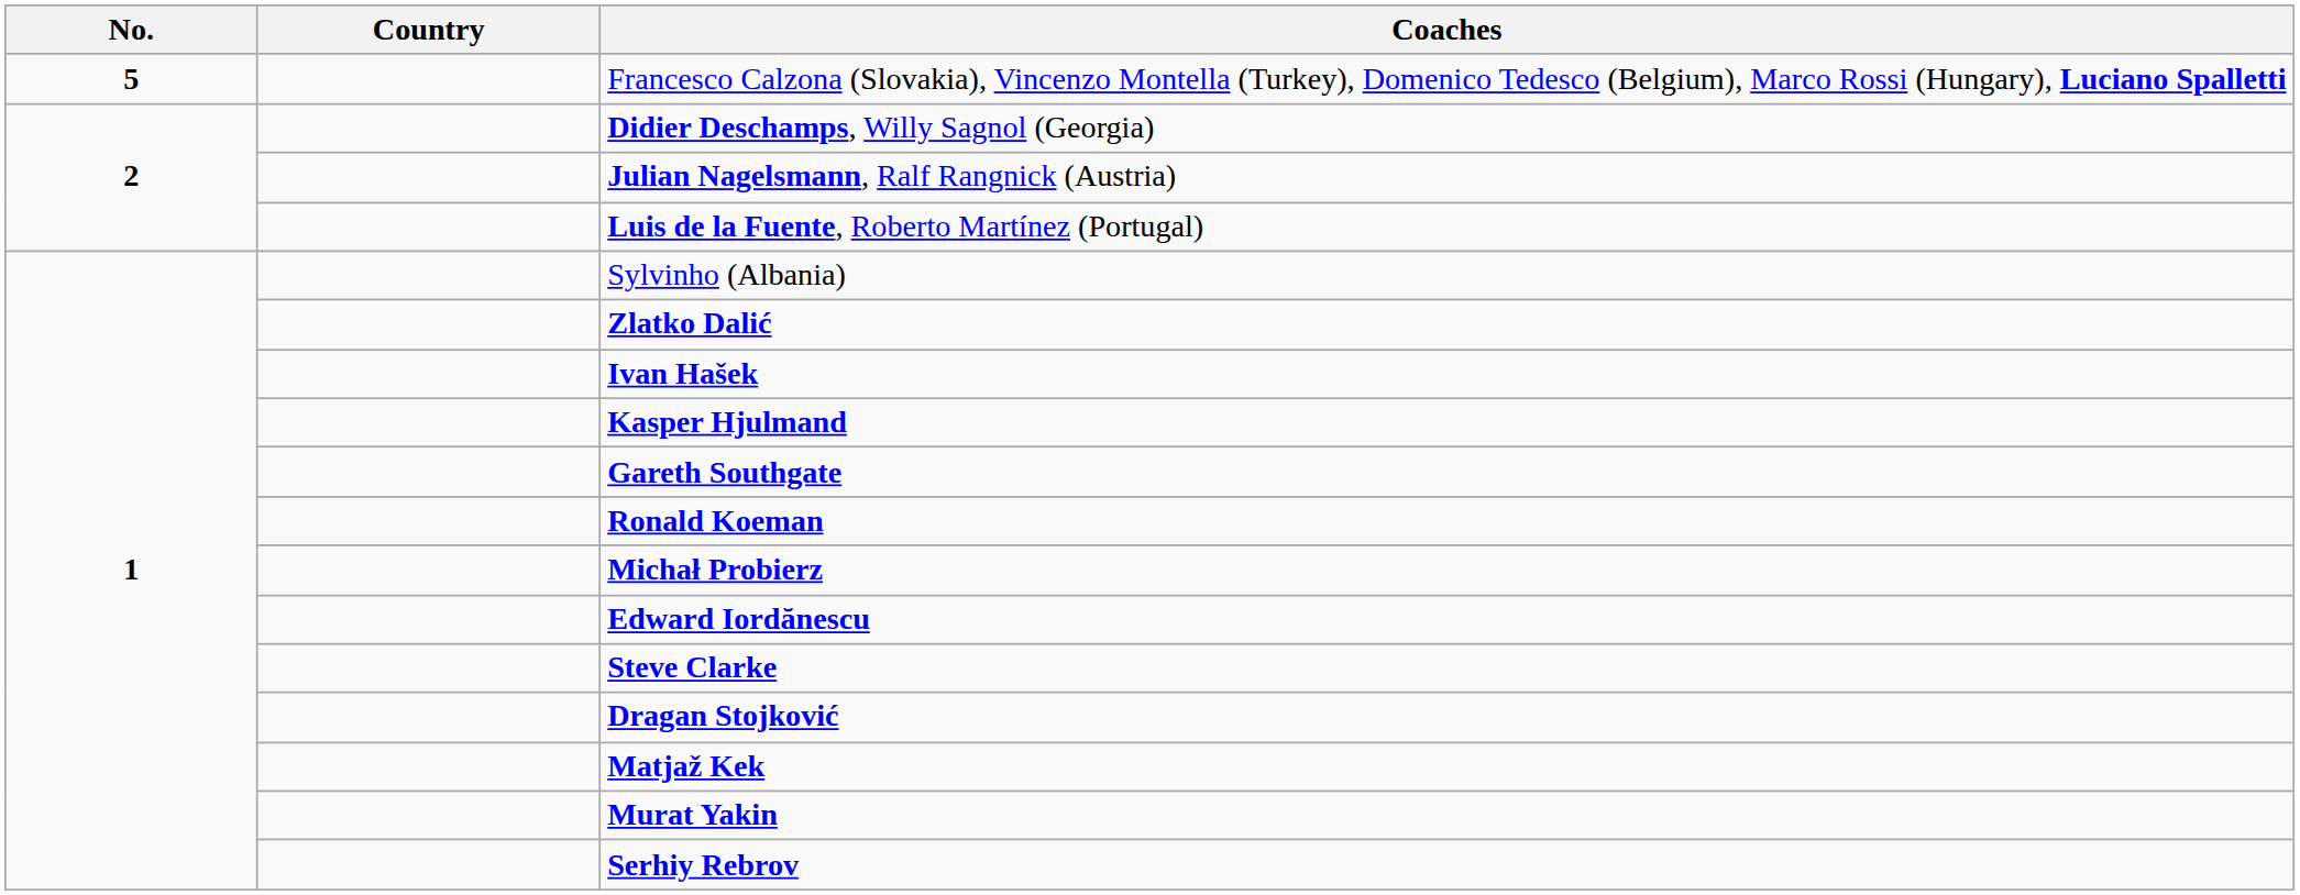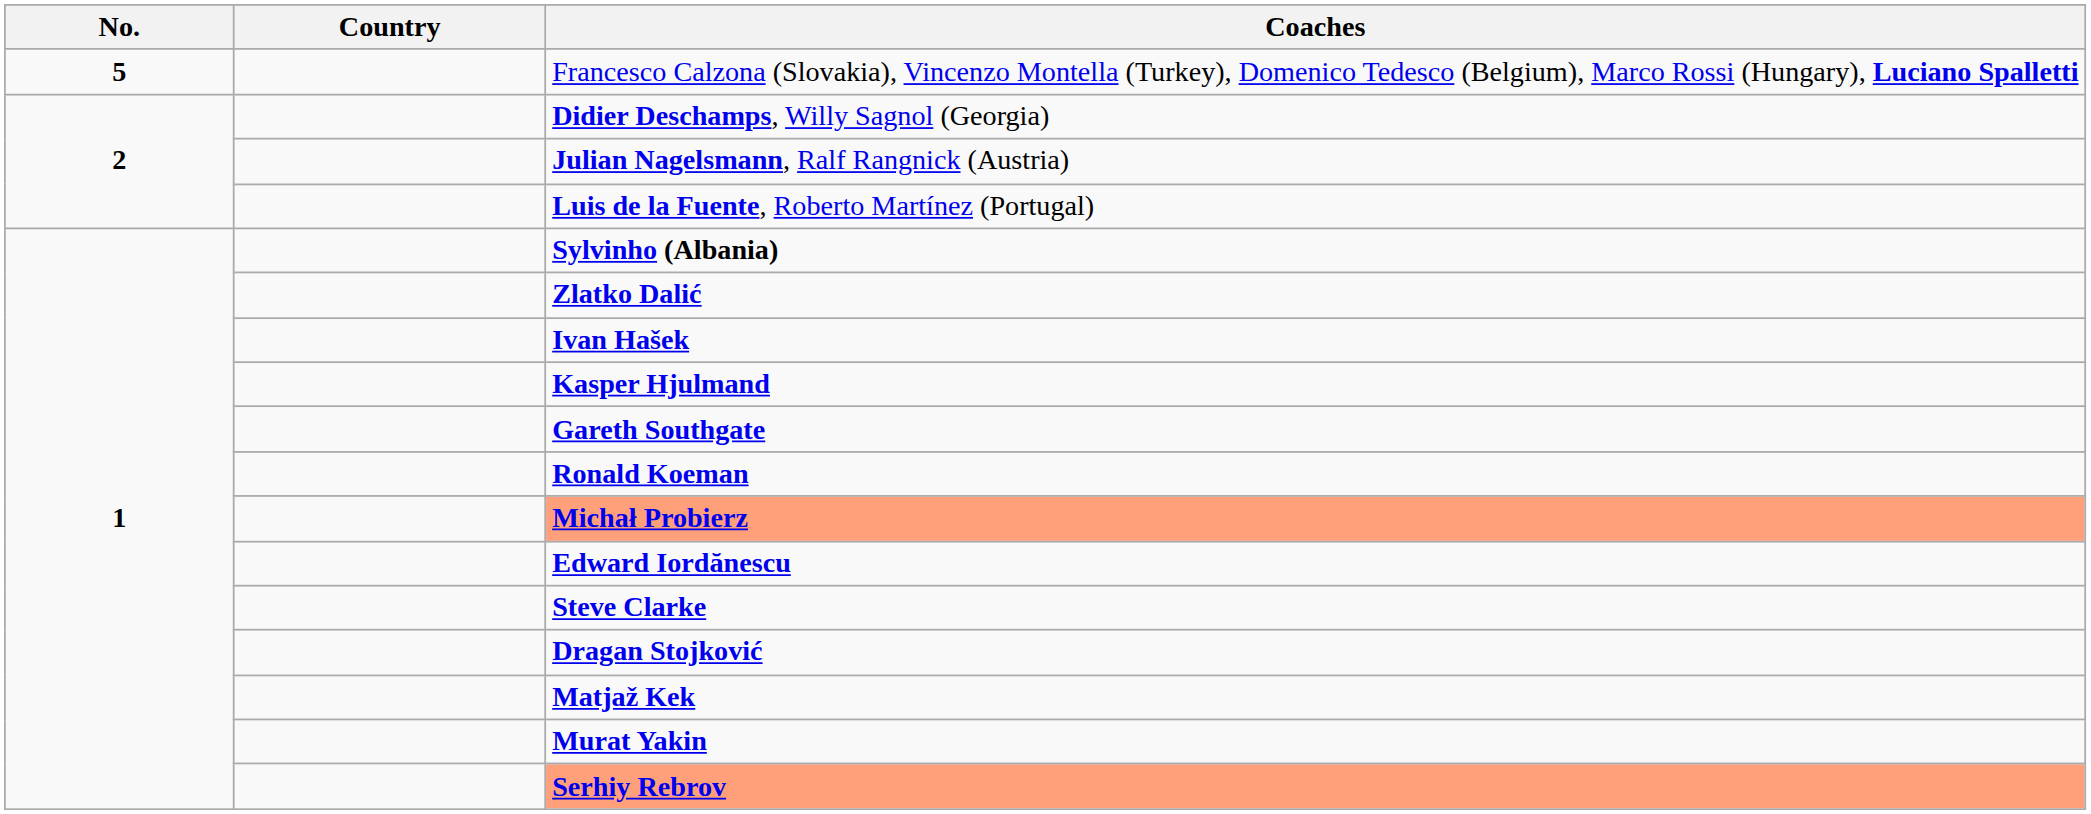Sylvinho (Albania) | Coaches: normal -> bold
Michał Probierz | Coaches: no background -> lightsalmon background
Serhiy Rebrov | Coaches: no background -> lightsalmon background
